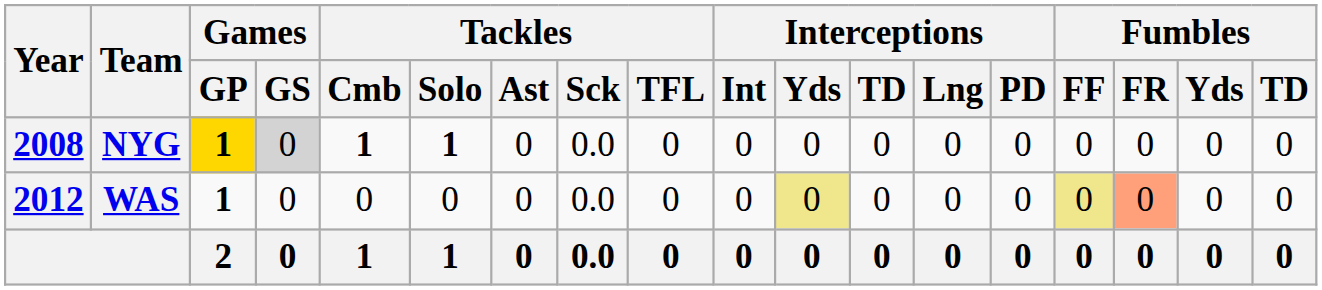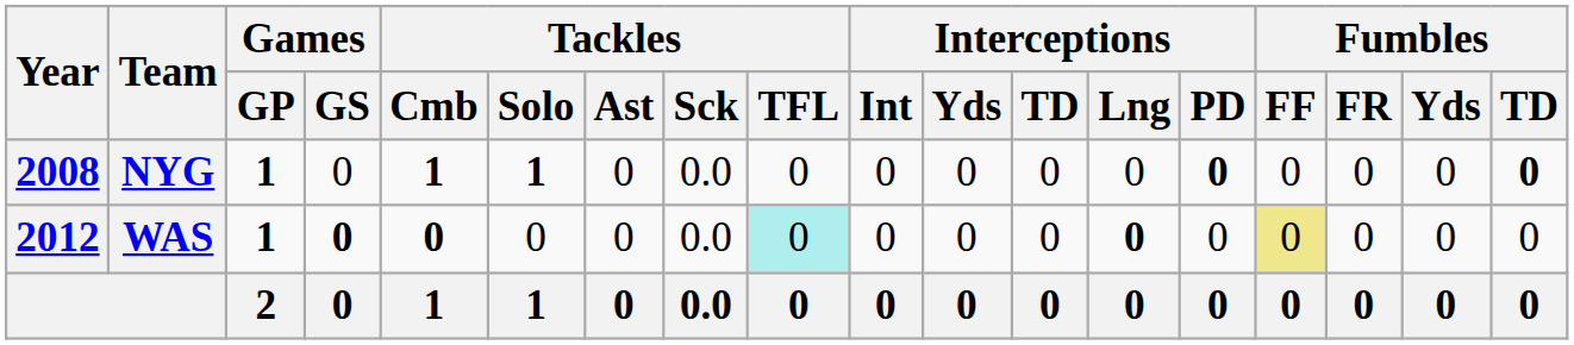NYG | Games / GP: gold background -> no background
NYG | Games / GS: lightgrey background -> no background
NYG | Interceptions / PD: normal -> bold
NYG | Fumbles / TD: normal -> bold
WAS | Games / GS: normal -> bold
WAS | Tackles / Cmb: normal -> bold
WAS | Tackles / TFL: no background -> paleturquoise background
WAS | Interceptions / Yds: khaki background -> no background
WAS | Interceptions / Lng: normal -> bold
WAS | Fumbles / FR: lightsalmon background -> no background
